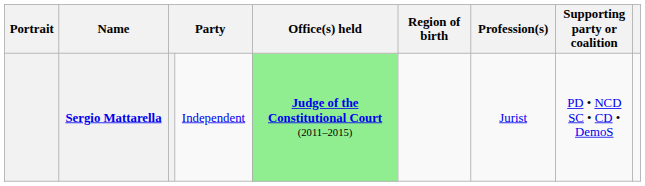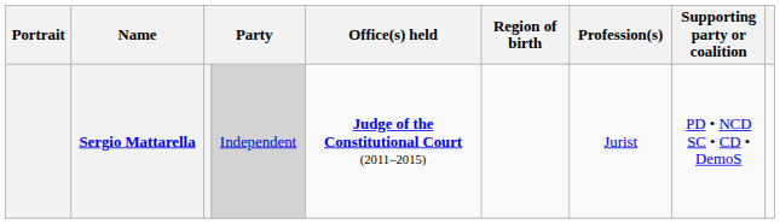Sergio Mattarella | column 4: no background -> lightgrey background
Sergio Mattarella | Office(s) held: lightgreen background -> no background
